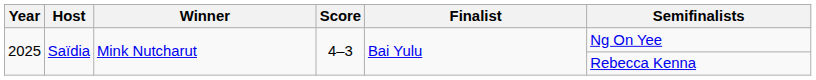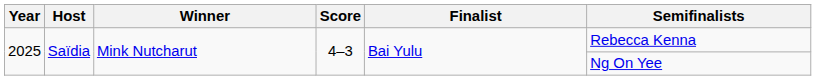row 2 | Semifinalists: Ng On Yee -> Rebecca Kenna
row 3 | Semifinalists: Rebecca Kenna -> Ng On Yee
